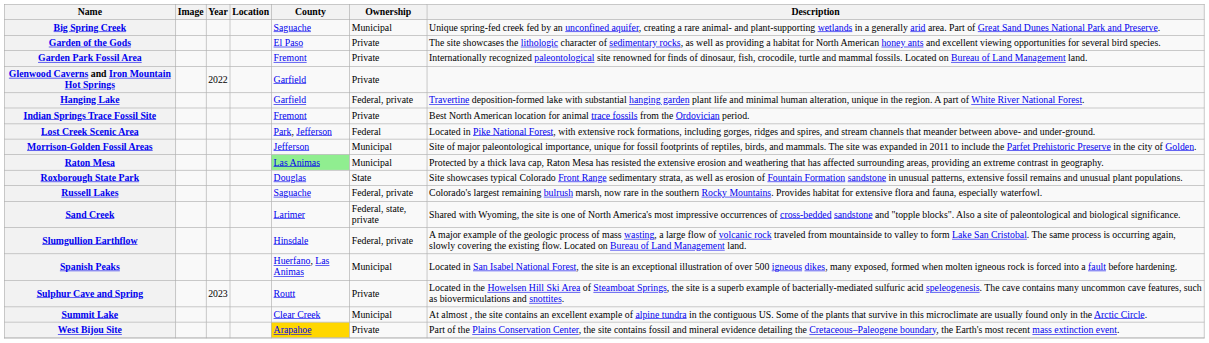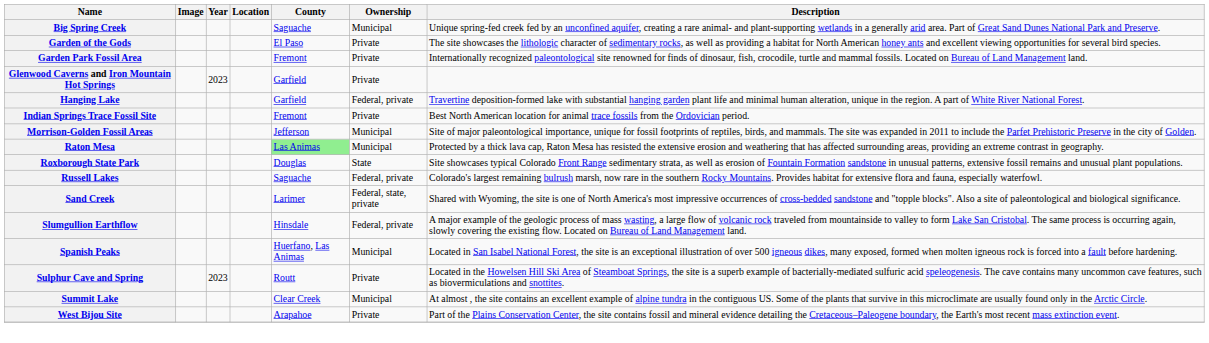Glenwood Caverns and Iron Mountain Hot Springs | Year: 2022 -> 2023
- row: Lost Creek Scenic Area | Park, Jefferson | Federal | Located in Pike National Forest, with extensive rock formations, including gorges, ridges and spires, and stream channels that meander between above- and under-ground.
West Bijou Site | County: gold background -> no background
